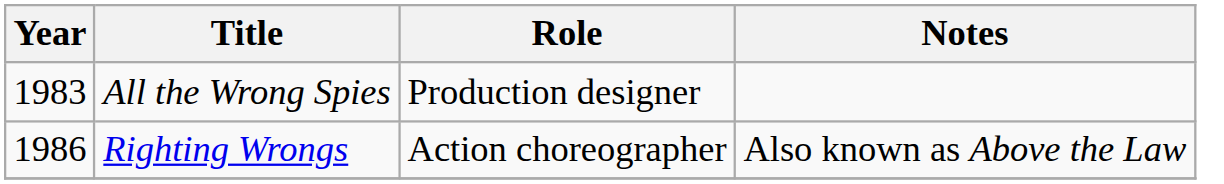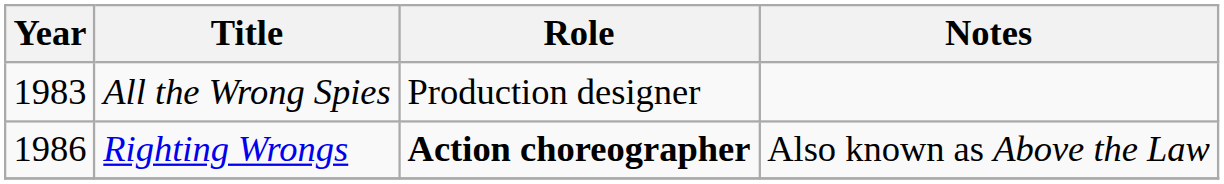Righting Wrongs | Role: normal -> bold
